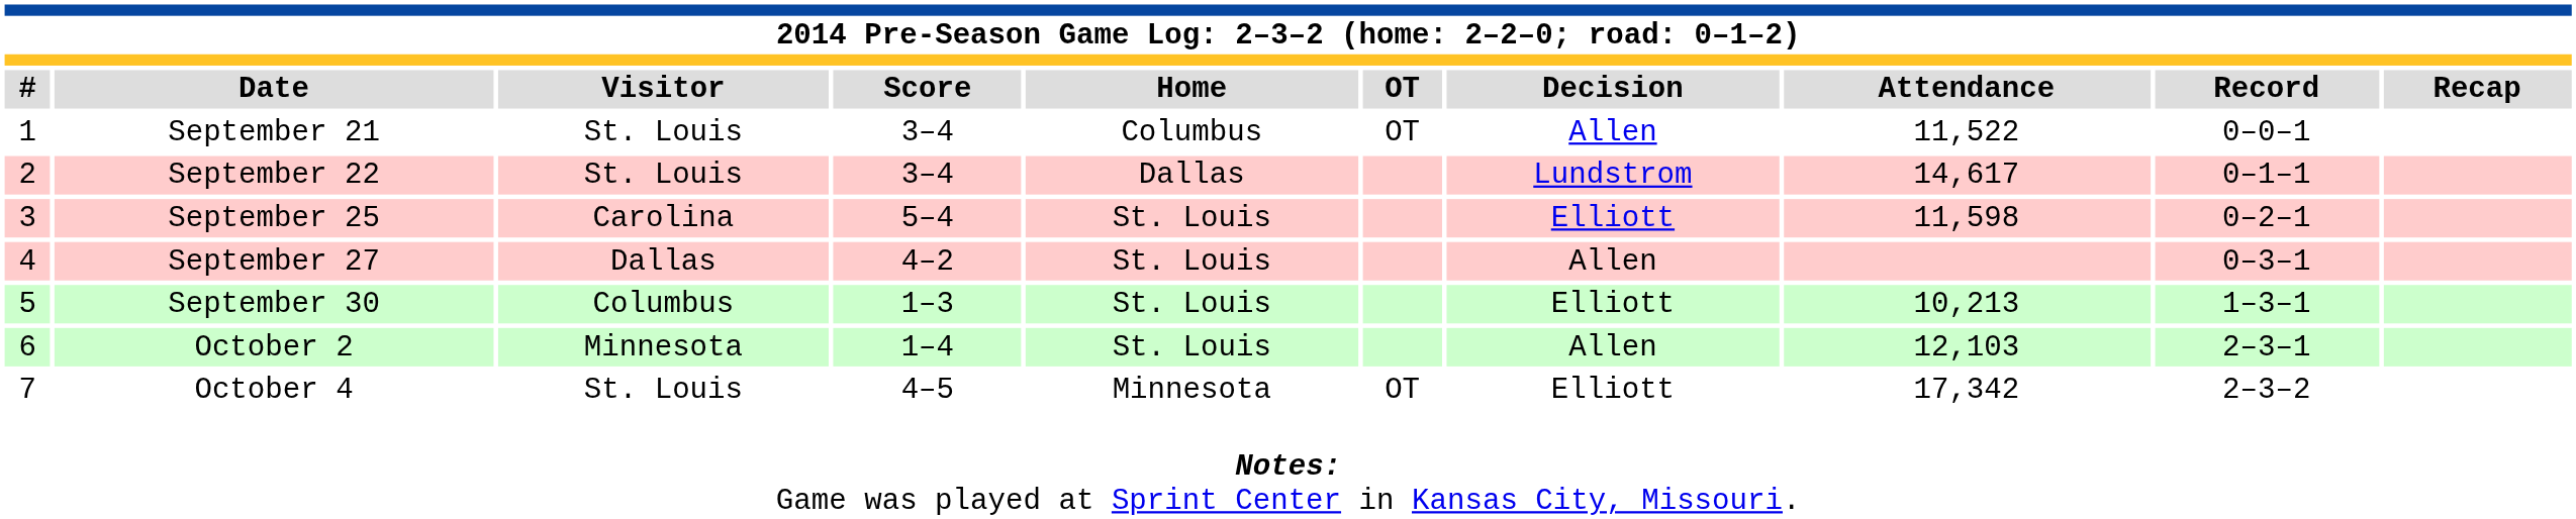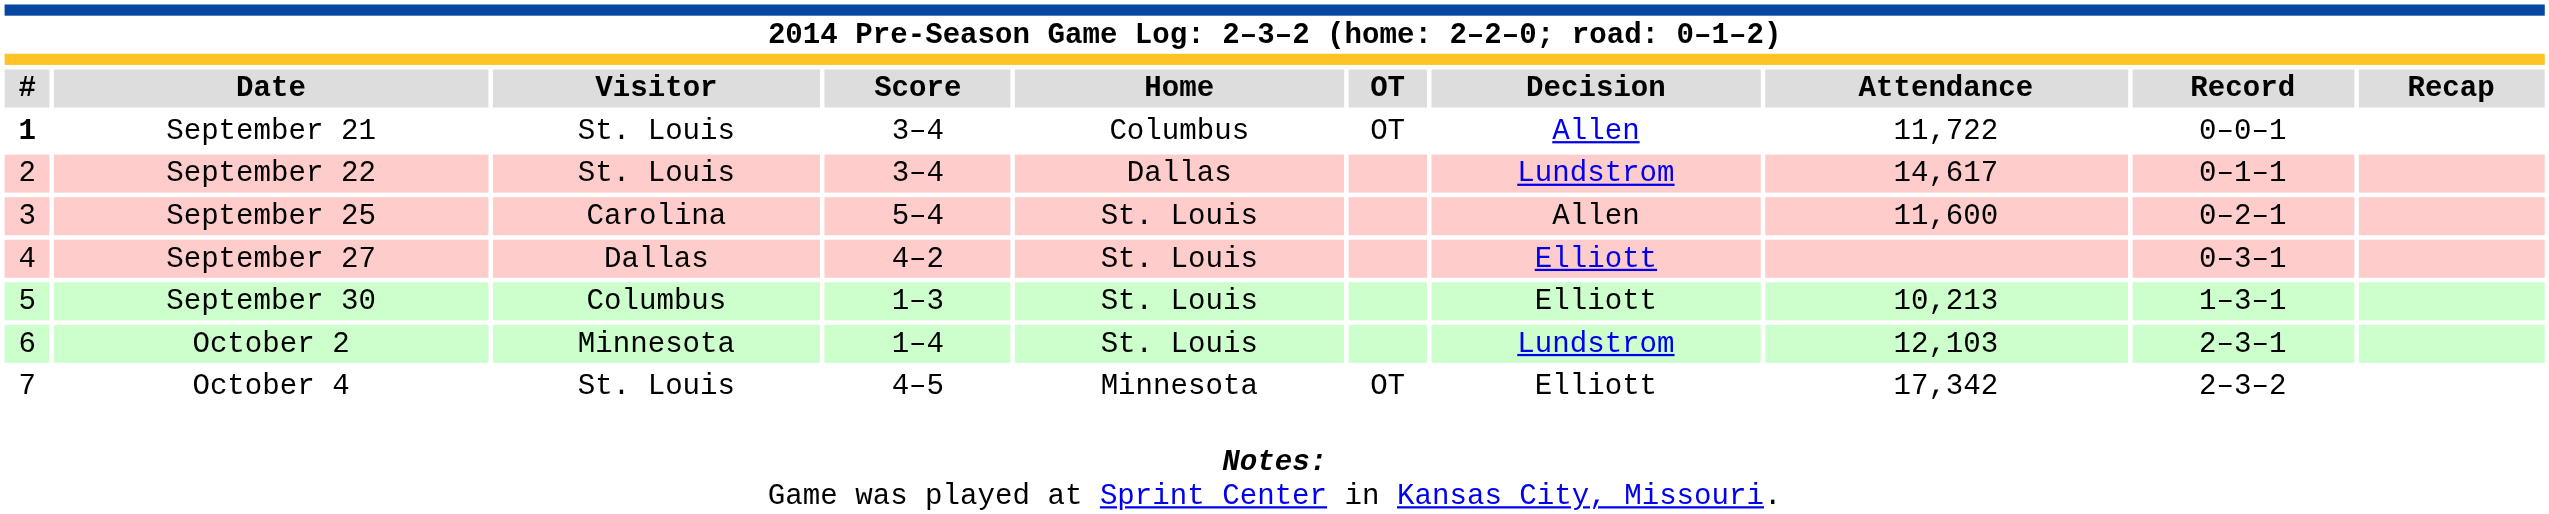September 21 | #: normal -> bold
September 21 | Attendance: 11,522 -> 11,722
September 25 | Decision: Elliott -> Allen
September 25 | Attendance: 11,598 -> 11,600
September 27 | Decision: Allen -> Elliott
October 2 | Decision: Allen -> Lundstrom
